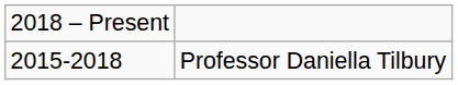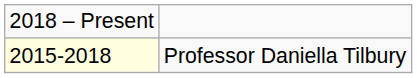Professor Daniella Tilbury | column 1: no background -> lightyellow background
